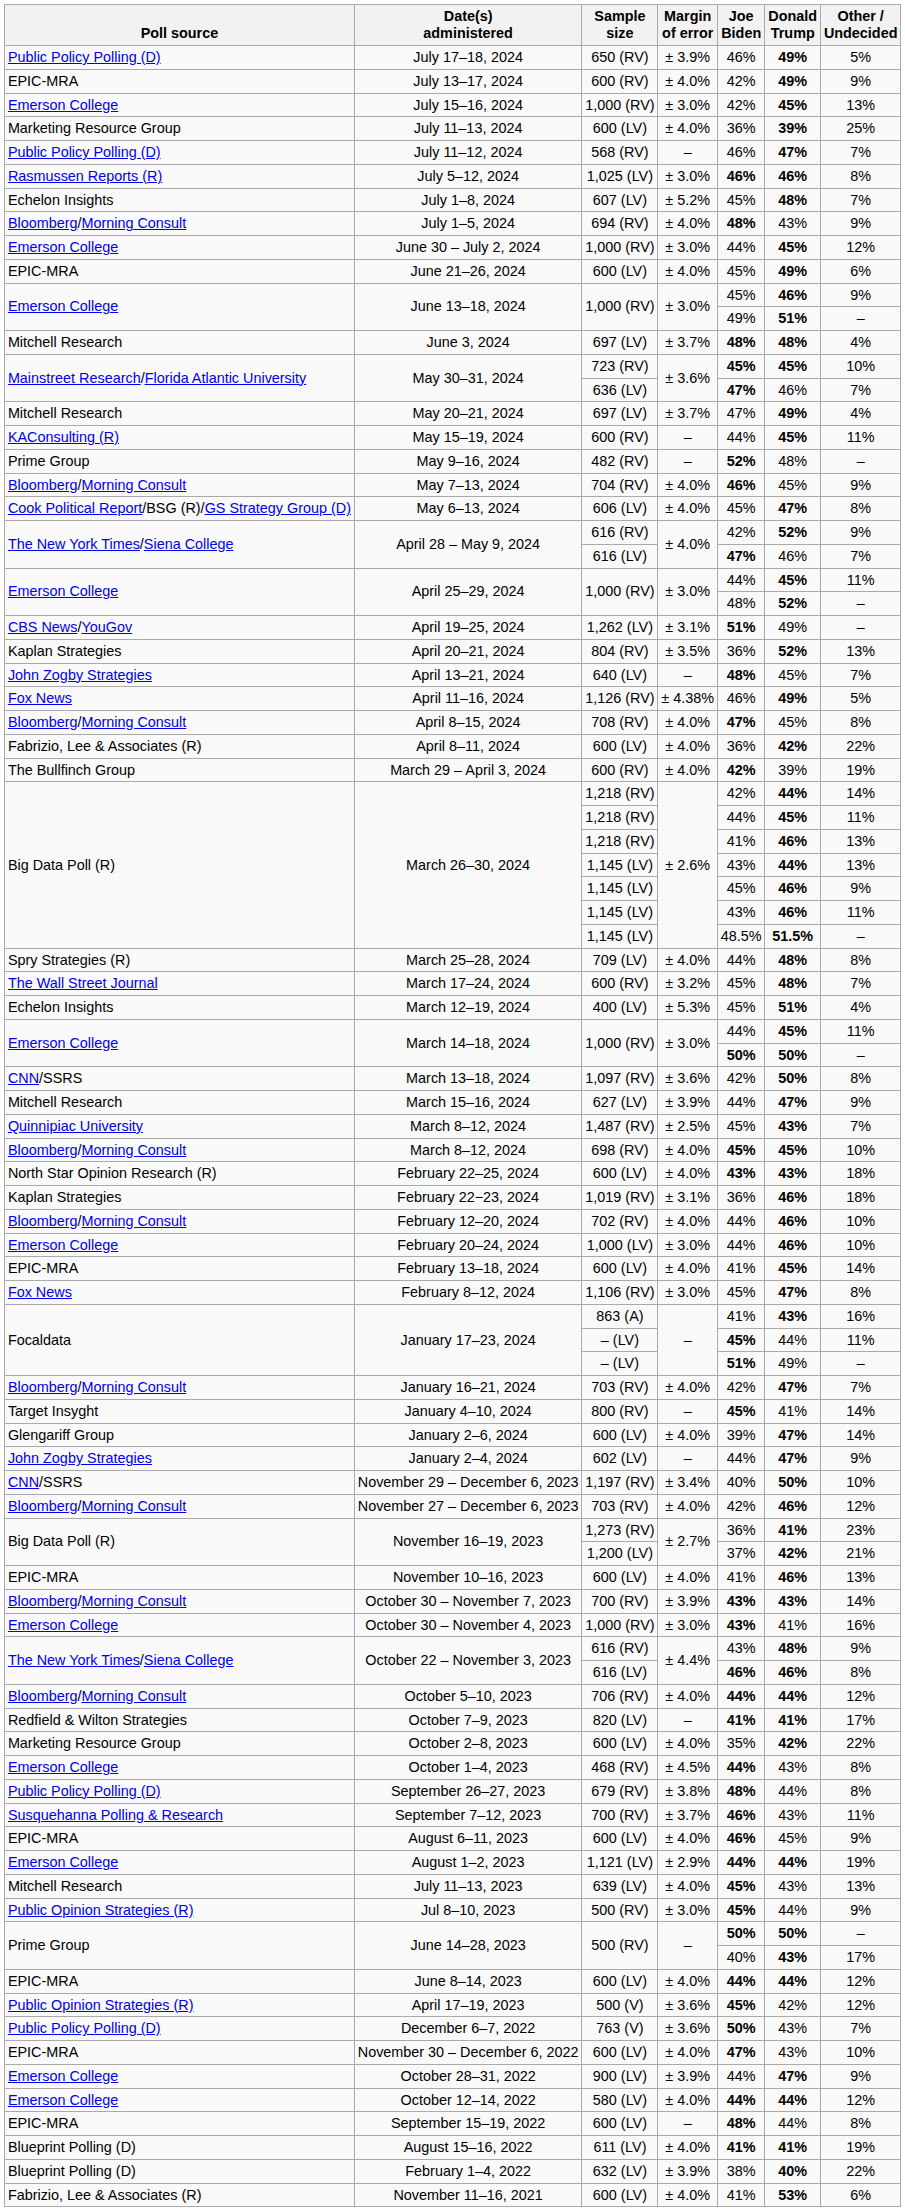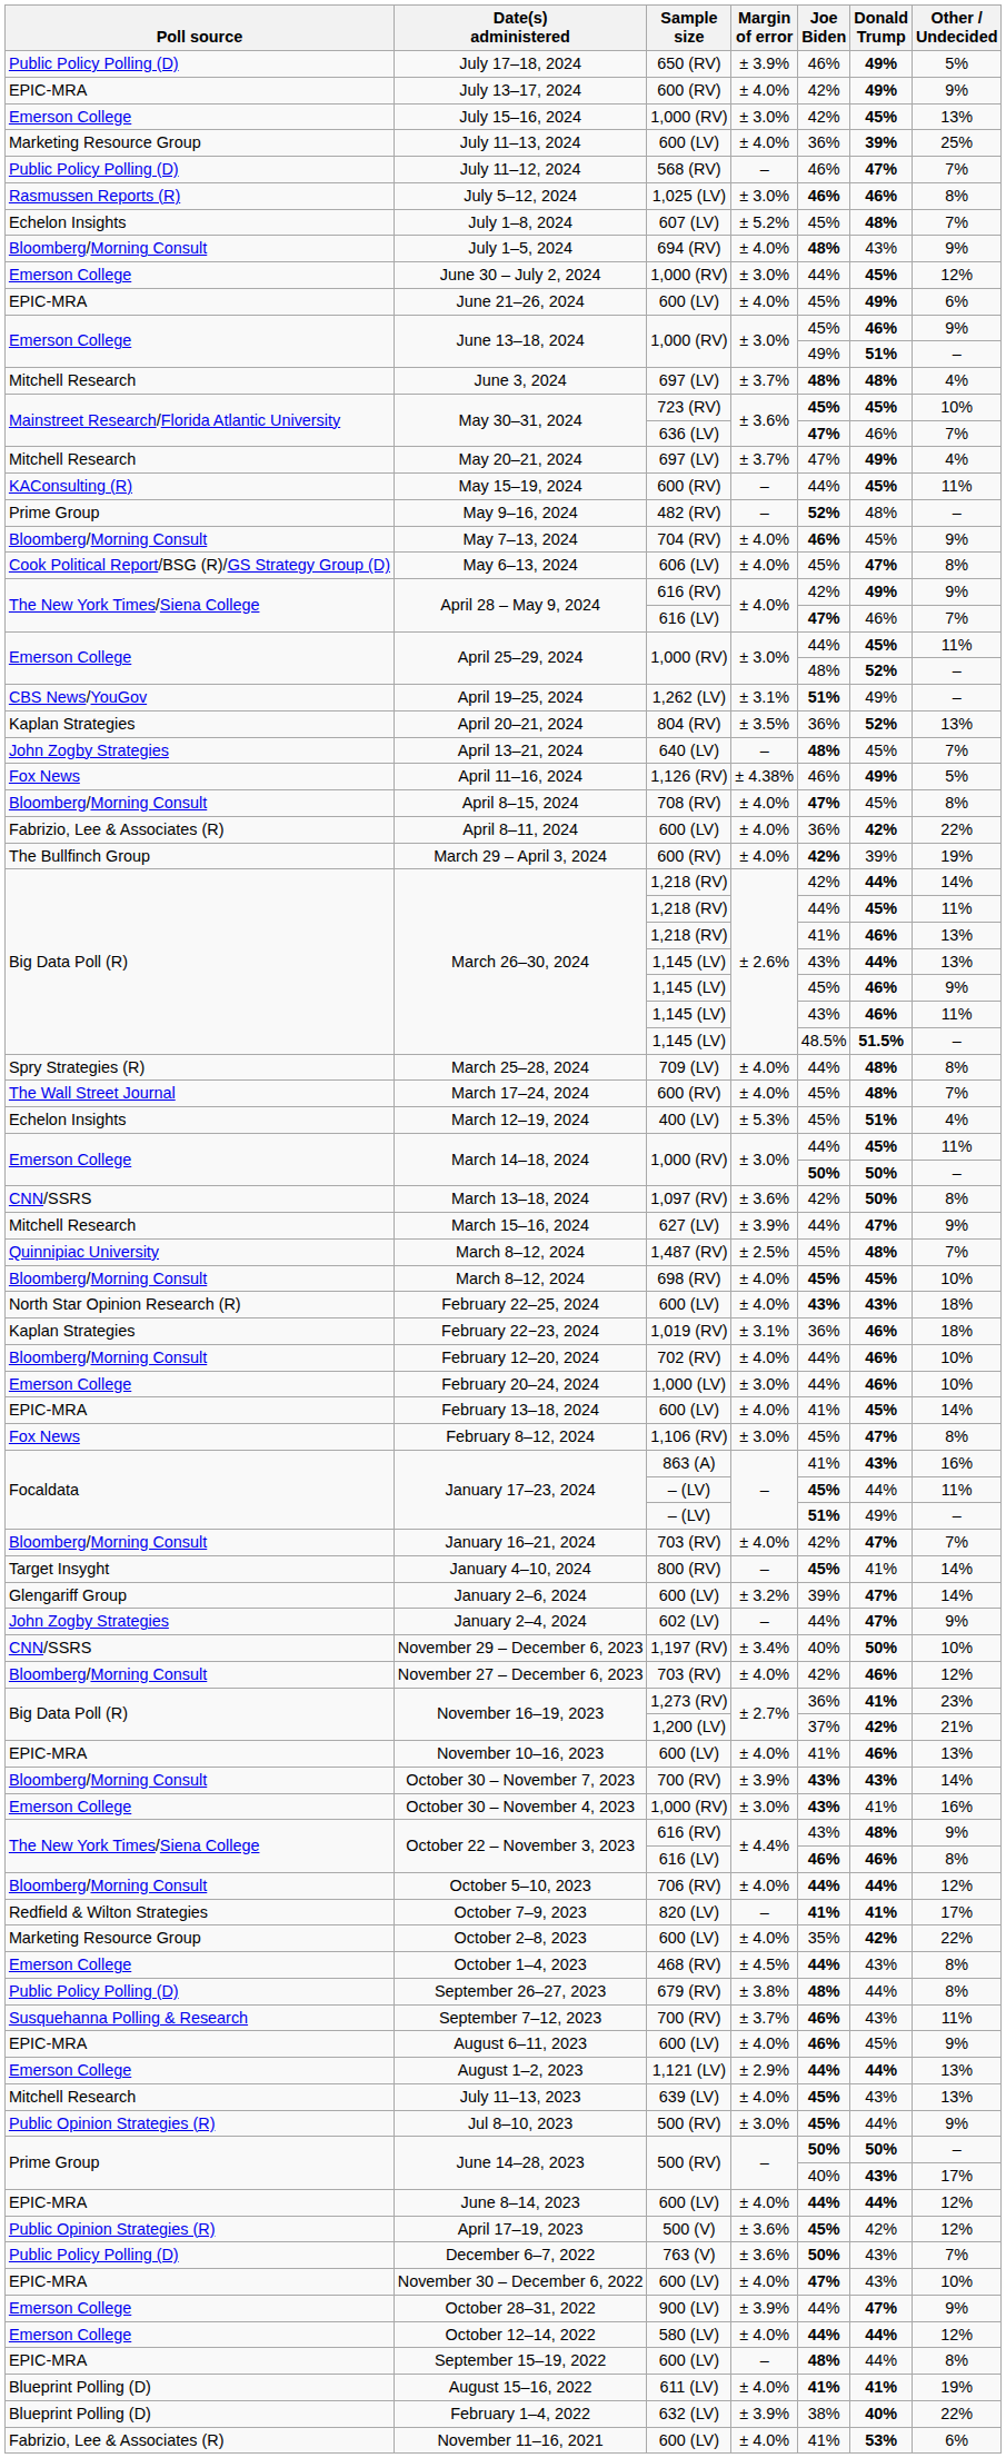April 28 – May 9, 2024 / 616 (RV) | Donald Trump: 52% -> 49%
March 17–24, 2024 | Margin of error: ± 3.2% -> ± 4.0%
March 8–12, 2024 / 1,487 (RV) | Donald Trump: 43% -> 48%
January 2–6, 2024 | Margin of error: ± 4.0% -> ± 3.2%
August 1–2, 2023 | Other / Undecided: 19% -> 13%
